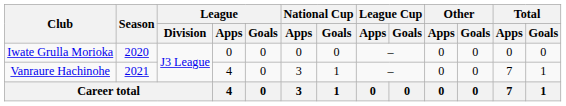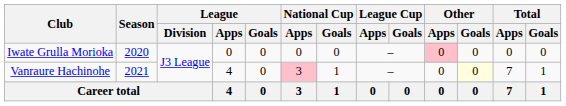Iwate Grulla Morioka | Other / Apps: no background -> pink background
Vanraure Hachinohe | National Cup / Apps: no background -> pink background
Vanraure Hachinohe | Other / Goals: no background -> lightyellow background
